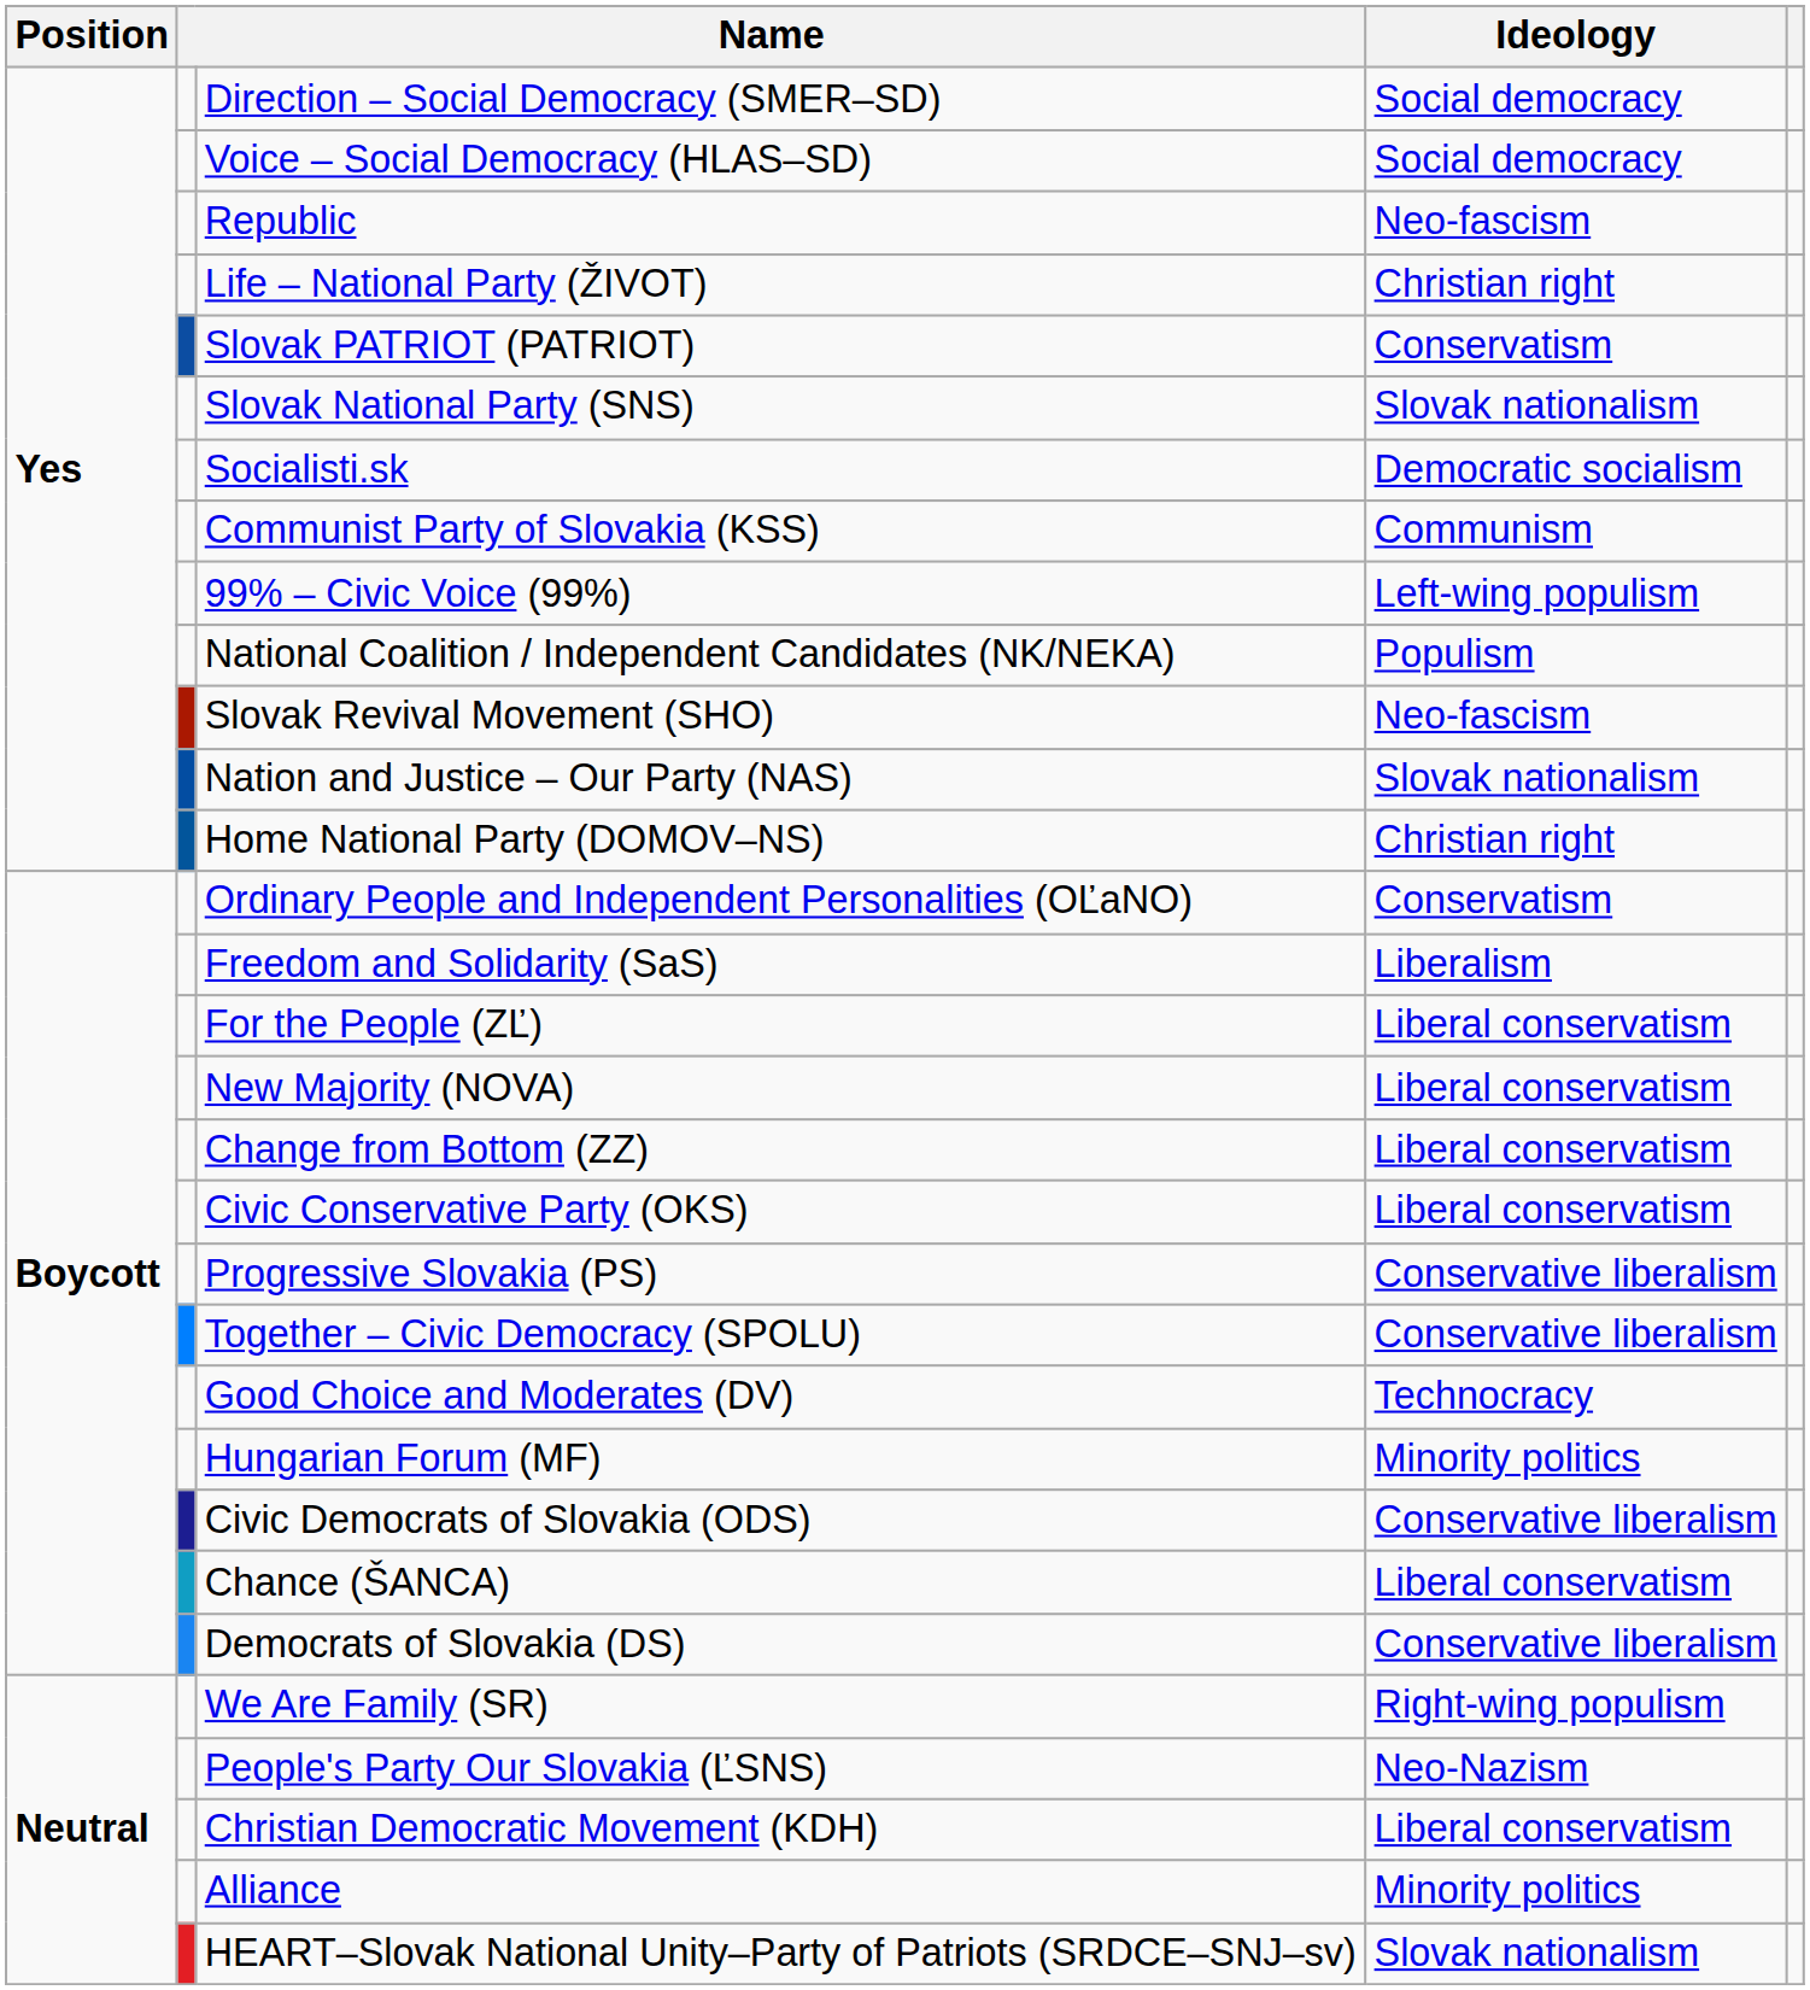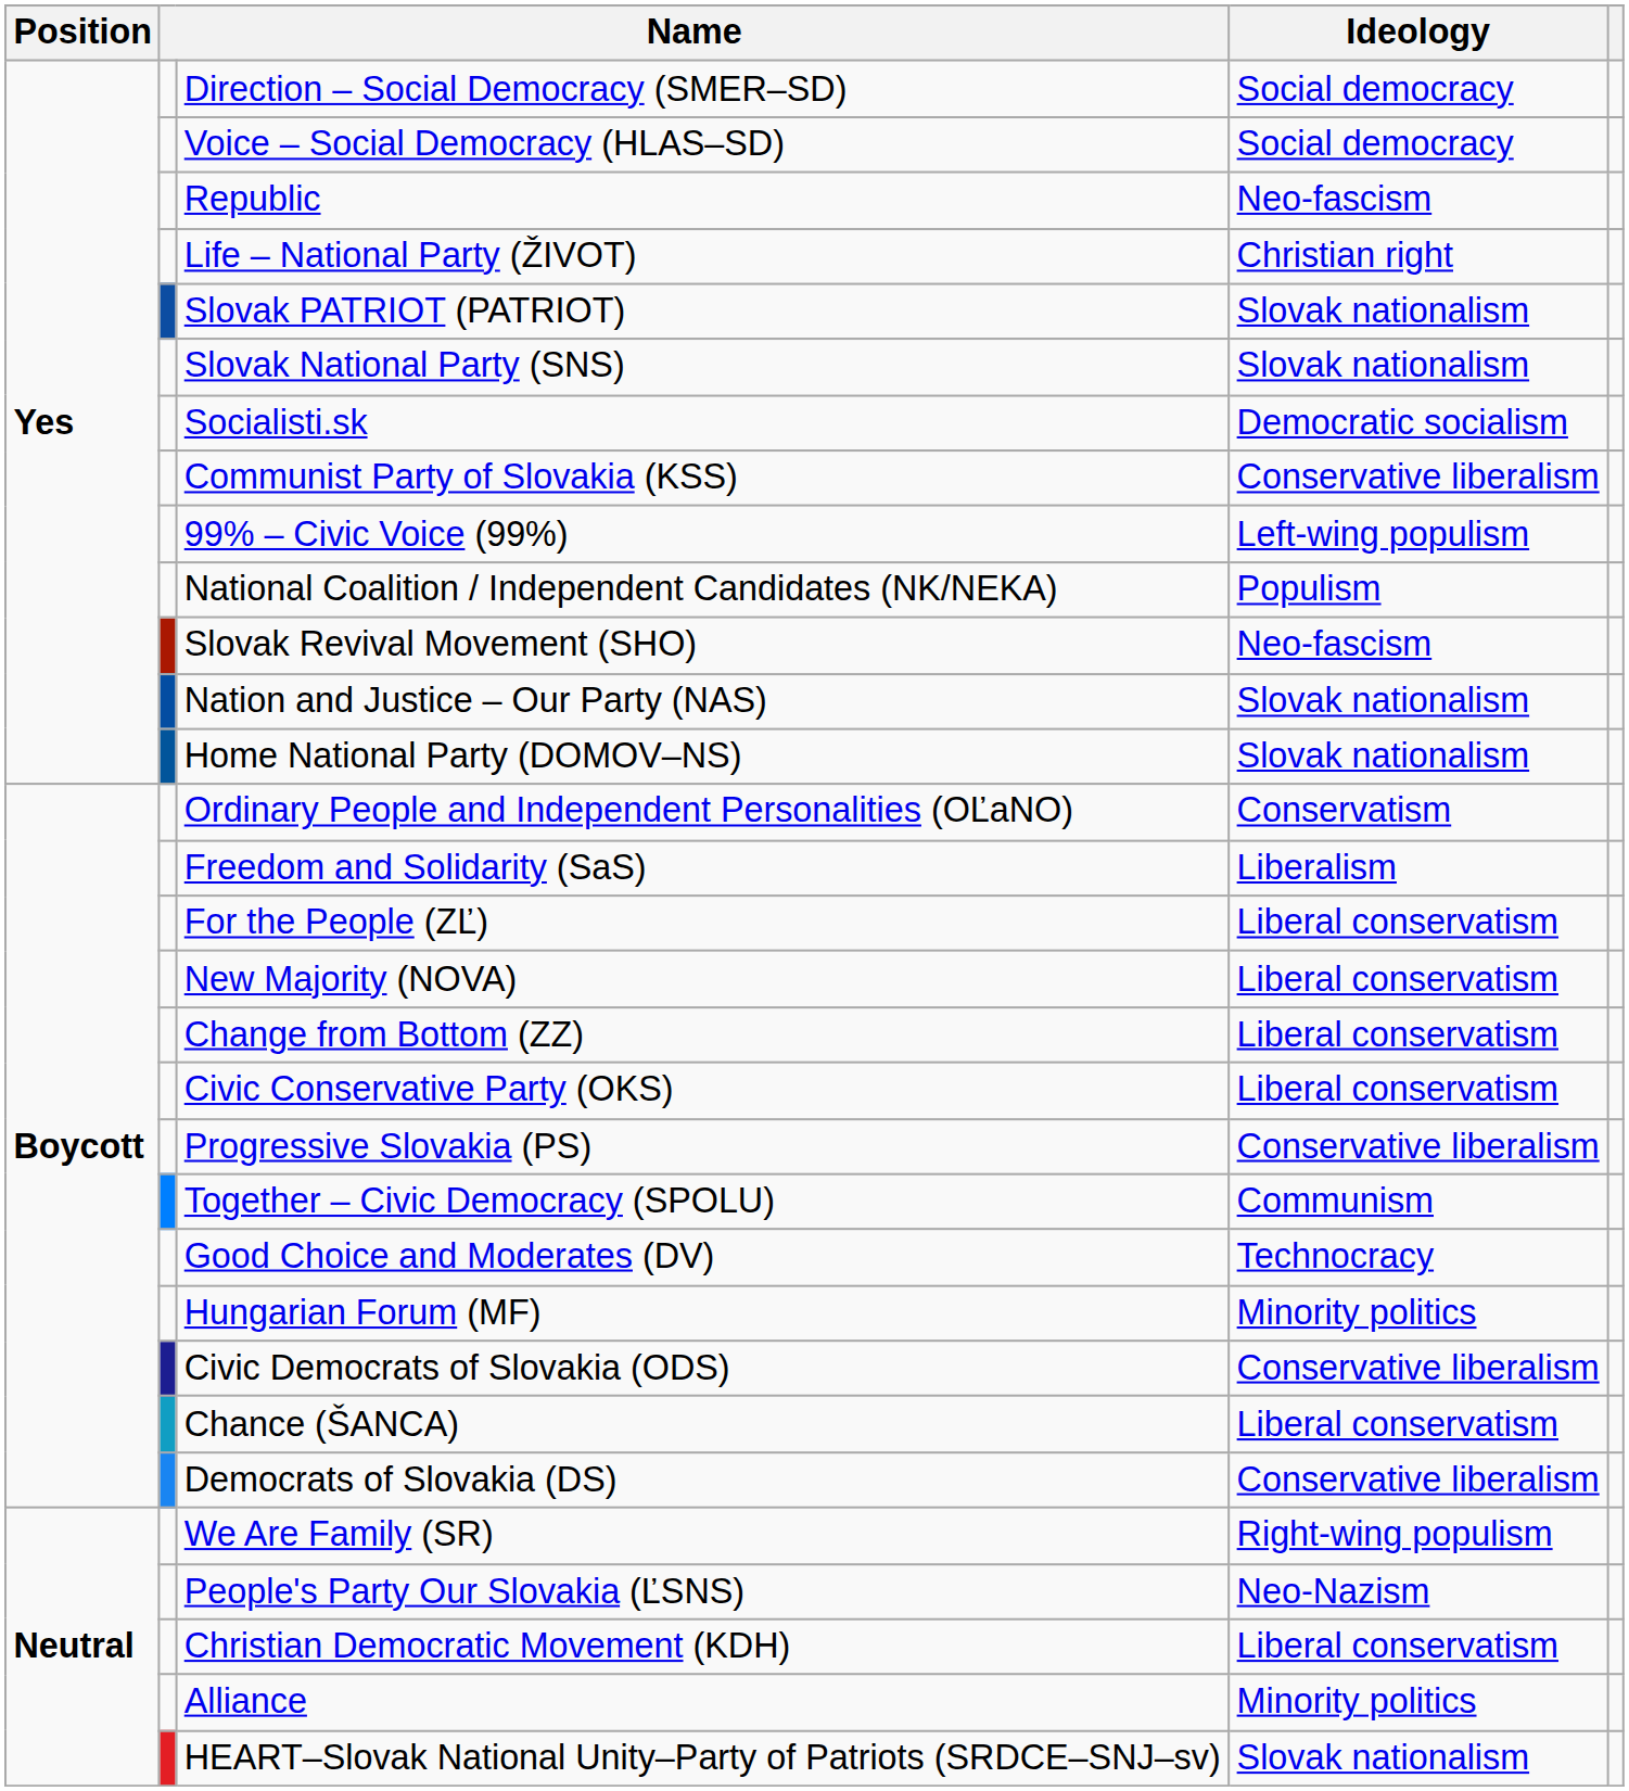Slovak PATRIOT (PATRIOT) | Ideology: Conservatism -> Slovak nationalism
Communist Party of Slovakia (KSS) | Ideology: Communism -> Conservative liberalism
Home National Party (DOMOV–NS) | Ideology: Christian right -> Slovak nationalism
Together – Civic Democracy (SPOLU) | Ideology: Conservative liberalism -> Communism
